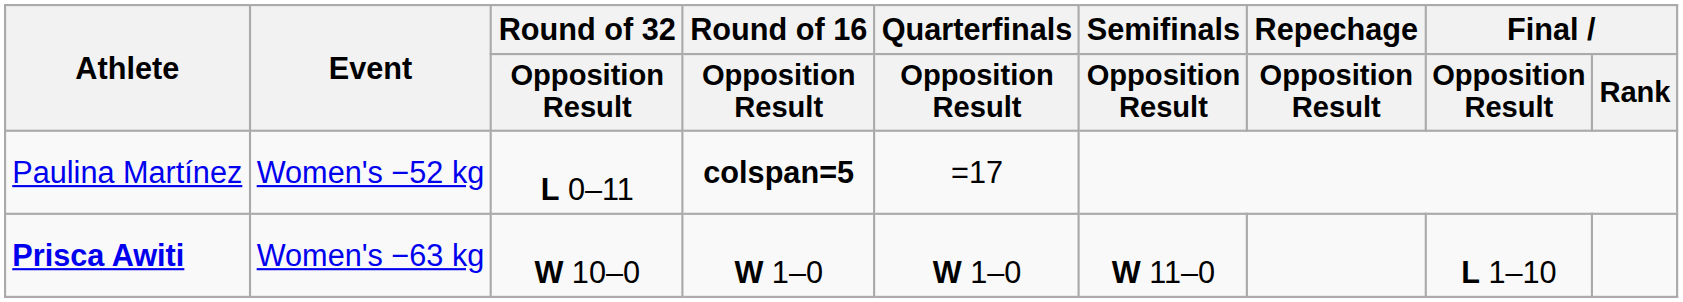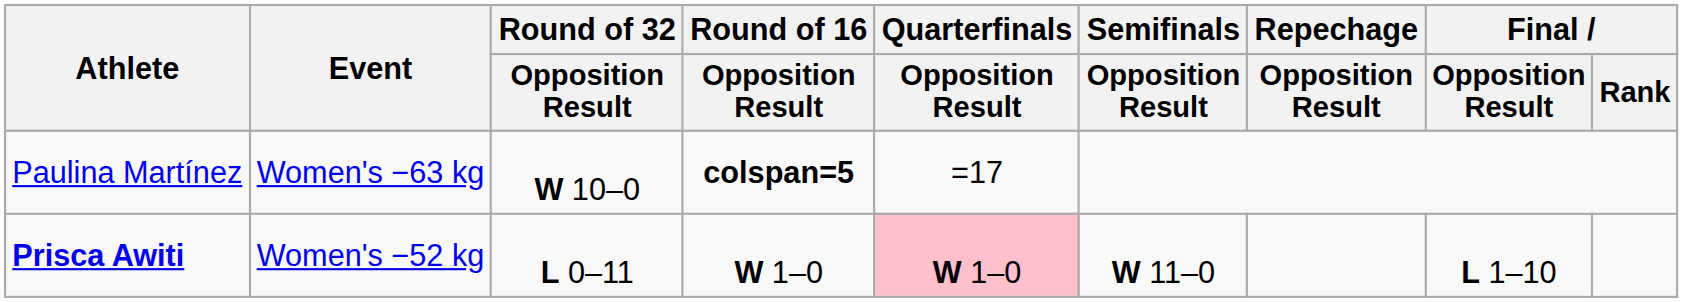Paulina Martínez | Event: Women's −52 kg -> Women's −63 kg
Paulina Martínez | Round of 32 / Opposition Result: L 0–11 -> W 10–0
Prisca Awiti | Event: Women's −63 kg -> Women's −52 kg
Prisca Awiti | Round of 32 / Opposition Result: W 10–0 -> L 0–11
Prisca Awiti | Quarterfinals / Opposition Result: no background -> pink background
